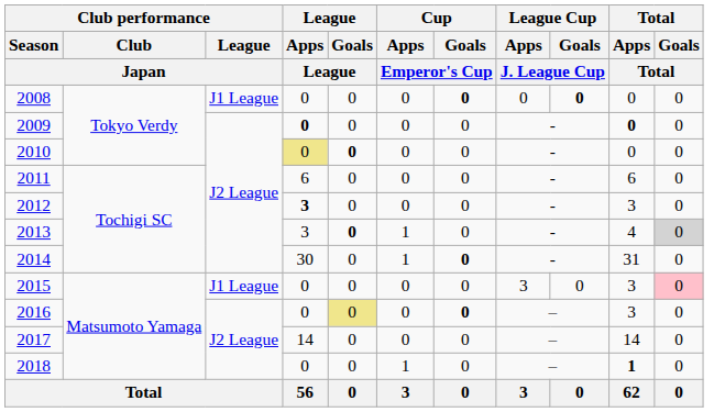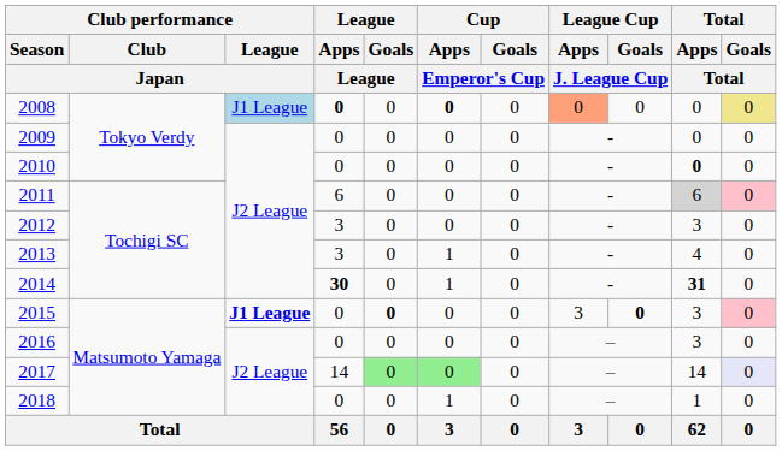2008 | Club performance / League / Japan: no background -> lightblue background
2008 | League / Apps / League: normal -> bold
2008 | Cup / Apps / Emperor's Cup: normal -> bold
2008 | Cup / Goals / Emperor's Cup: bold -> normal
2008 | League Cup / Apps / J. League Cup: no background -> lightsalmon background
2008 | League Cup / Goals / J. League Cup: bold -> normal
2008 | Total / Goals / Total: no background -> khaki background
2009 | League / Apps / League: bold -> normal
2009 | Total / Apps / Total: bold -> normal
2010 | League / Apps / League: khaki background -> no background
2010 | League / Goals / League: bold -> normal
2010 | Total / Apps / Total: normal -> bold
2011 | Total / Apps / Total: no background -> lightgrey background
2011 | Total / Goals / Total: no background -> pink background
2012 | League / Apps / League: bold -> normal
2013 | League / Goals / League: bold -> normal
2013 | Total / Goals / Total: lightgrey background -> no background
2014 | League / Apps / League: normal -> bold
2014 | Cup / Goals / Emperor's Cup: bold -> normal
2014 | Total / Apps / Total: normal -> bold
2015 | Club performance / League / Japan: normal -> bold
2015 | League / Goals / League: normal -> bold
2015 | League Cup / Goals / J. League Cup: normal -> bold
2016 | League / Goals / League: khaki background -> no background
2016 | Cup / Goals / Emperor's Cup: bold -> normal
2017 | League / Goals / League: no background -> lightgreen background
2017 | Cup / Apps / Emperor's Cup: no background -> lightgreen background
2017 | Total / Goals / Total: no background -> lavender background
2018 | Total / Apps / Total: bold -> normal
